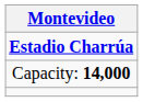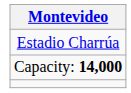row 2 | column 1: bold -> normal
